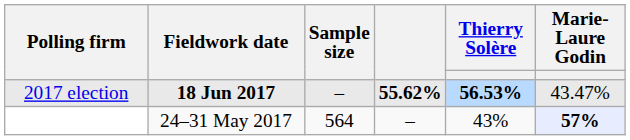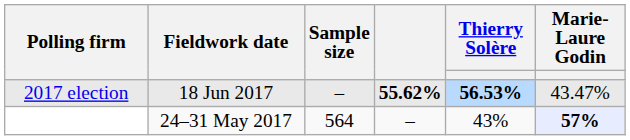2017 election | Fieldwork date: bold -> normal
